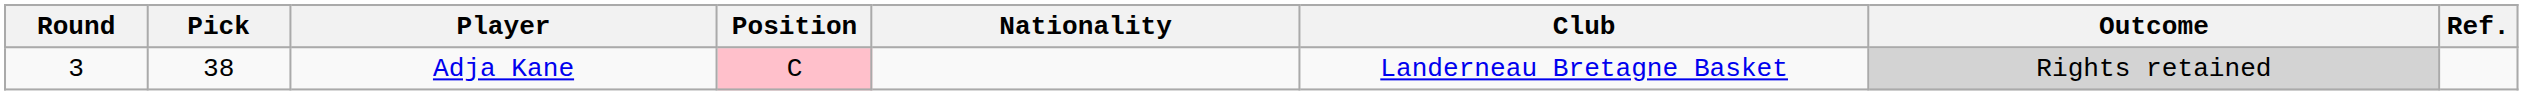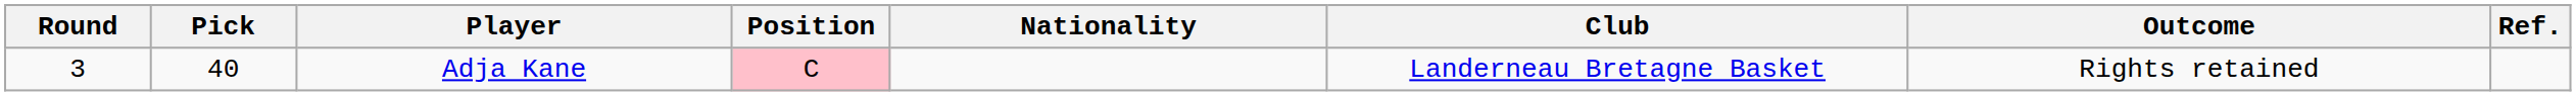Adja Kane | Pick: 38 -> 40
Adja Kane | Outcome: lightgrey background -> no background
